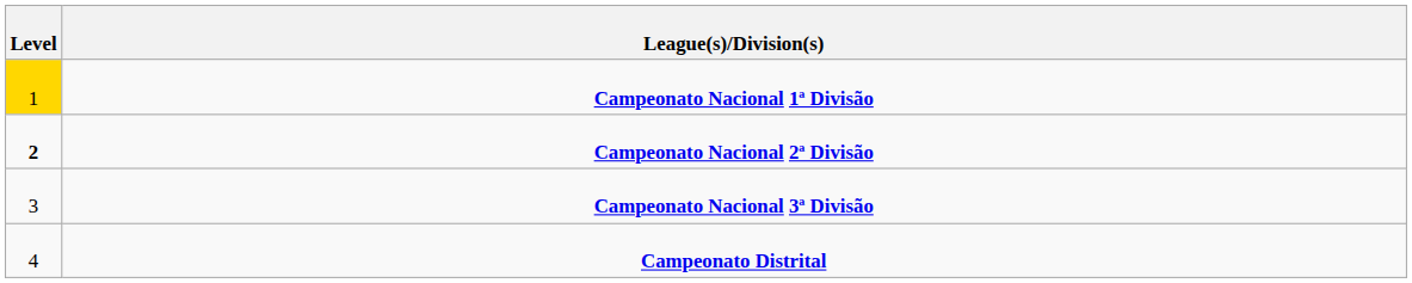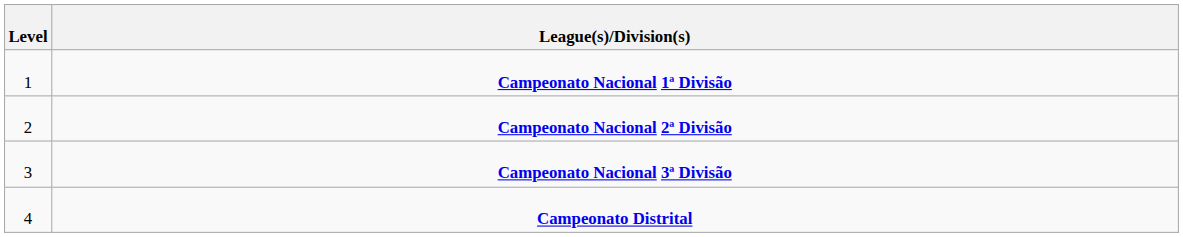Campeonato Nacional 1ª Divisão | Level: gold background -> no background
Campeonato Nacional 2ª Divisão | Level: bold -> normal
